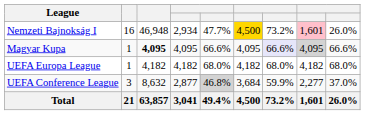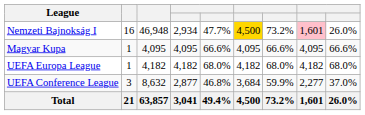Magyar Kupa | column 3: bold -> normal
Magyar Kupa | column 7: lavender background -> no background
Magyar Kupa | column 8: lightgrey background -> no background
UEFA Conference League | column 5: lightgrey background -> no background
